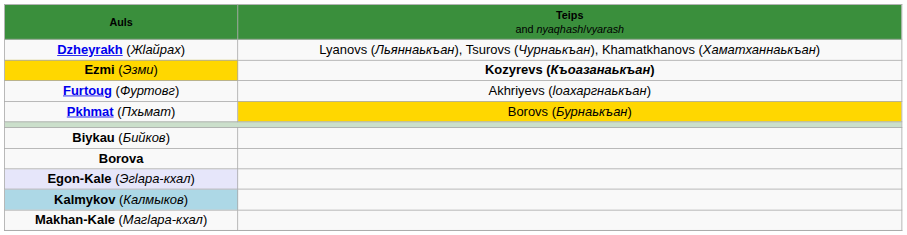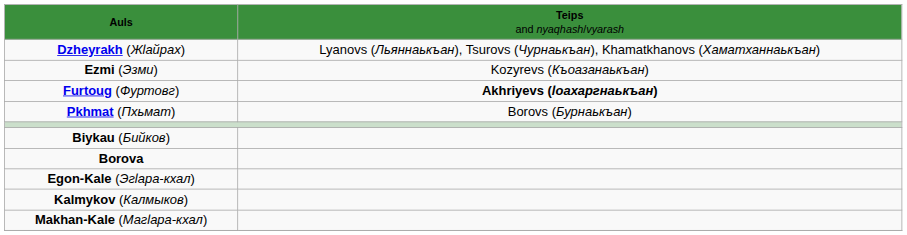Ezmi (Эзми) | column 1: gold background -> no background
Ezmi (Эзми) | column 2: bold -> normal
Furtoug (Фуртовг) | column 2: normal -> bold
Pkhmat (Пхьмат) | column 2: gold background -> no background
Egon-Kale (Эгӏара-кхал) | column 1: lavender background -> no background
Kalmykov (Калмыков) | column 1: lightblue background -> no background
